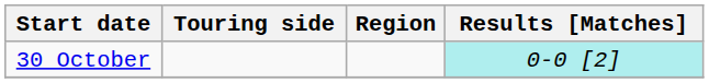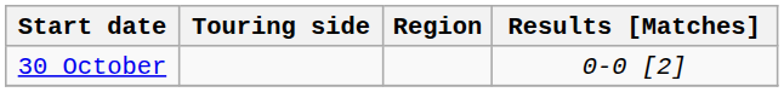30 October | Results [Matches]: paleturquoise background -> no background
